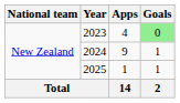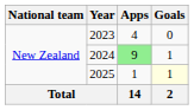2023 | Goals: lightgreen background -> no background
2024 | Apps: no background -> lightgreen background
2025 | Goals: no background -> lightyellow background
